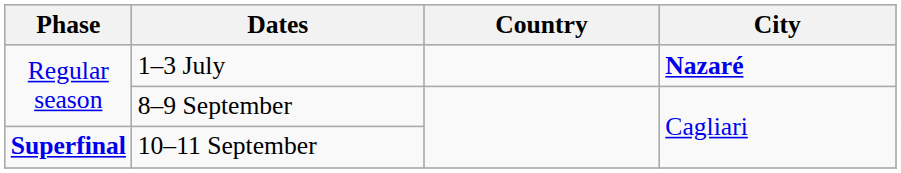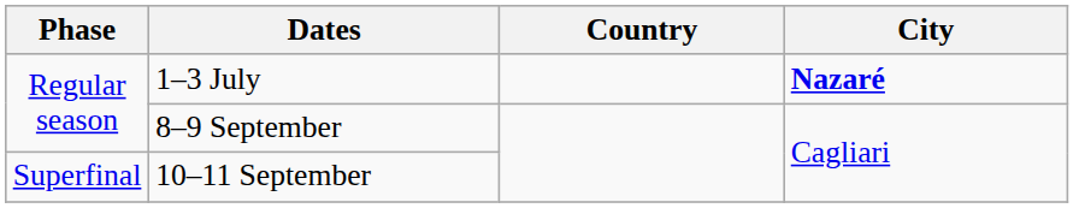10–11 September | Phase: bold -> normal
